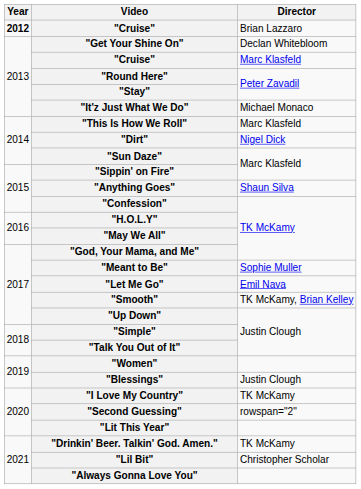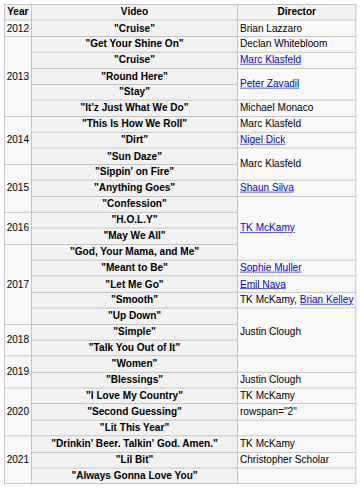"Cruise" / Brian Lazzaro | Year: bold -> normal
